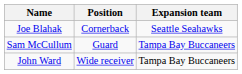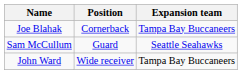Joe Blahak | Expansion team: Seattle Seahawks -> Tampa Bay Buccaneers
Sam McCullum | Expansion team: Tampa Bay Buccaneers -> Seattle Seahawks
